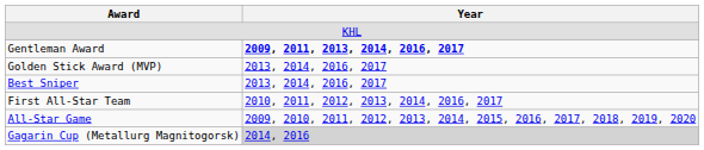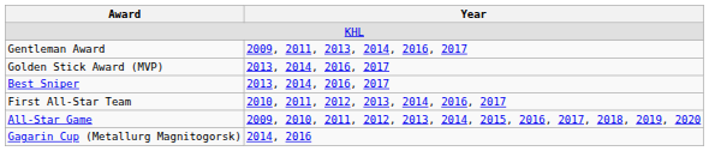Gentleman Award | Year: bold -> normal
Gagarin Cup (Metallurg Magnitogorsk) | Year: lightgrey background -> no background
